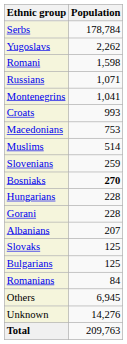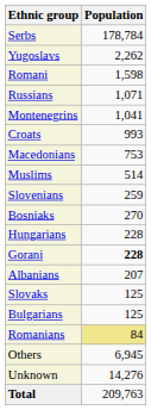Bosniaks | Population: bold -> normal
Gorani | Population: normal -> bold
Romanians | Population: no background -> khaki background
